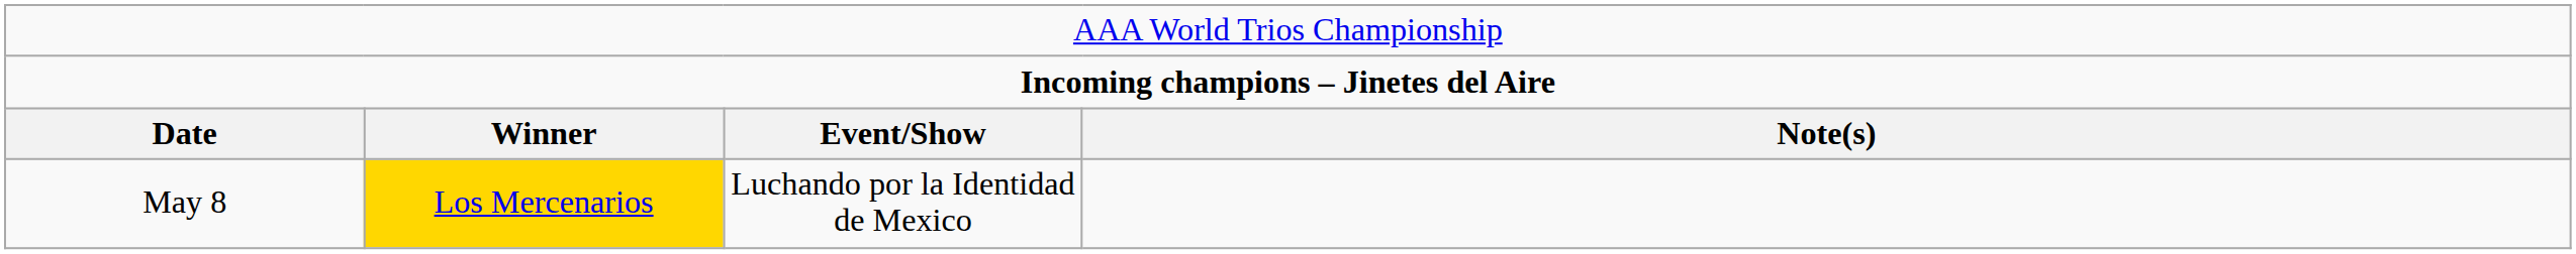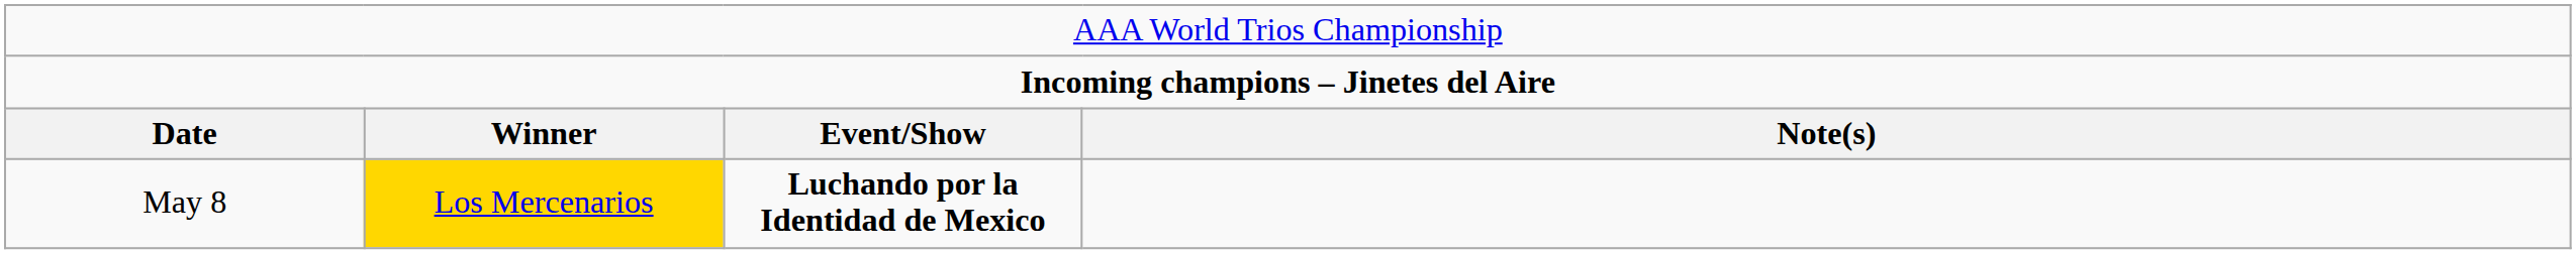May 8 | column 3: normal -> bold
